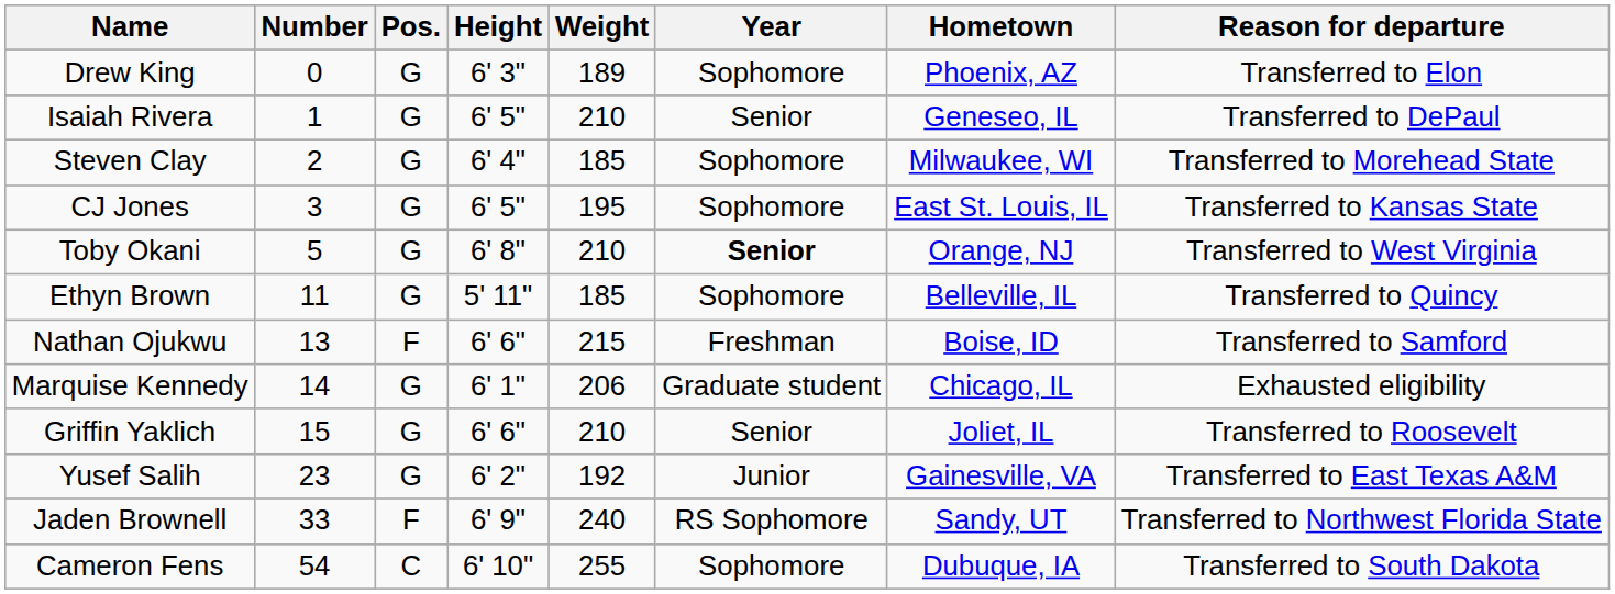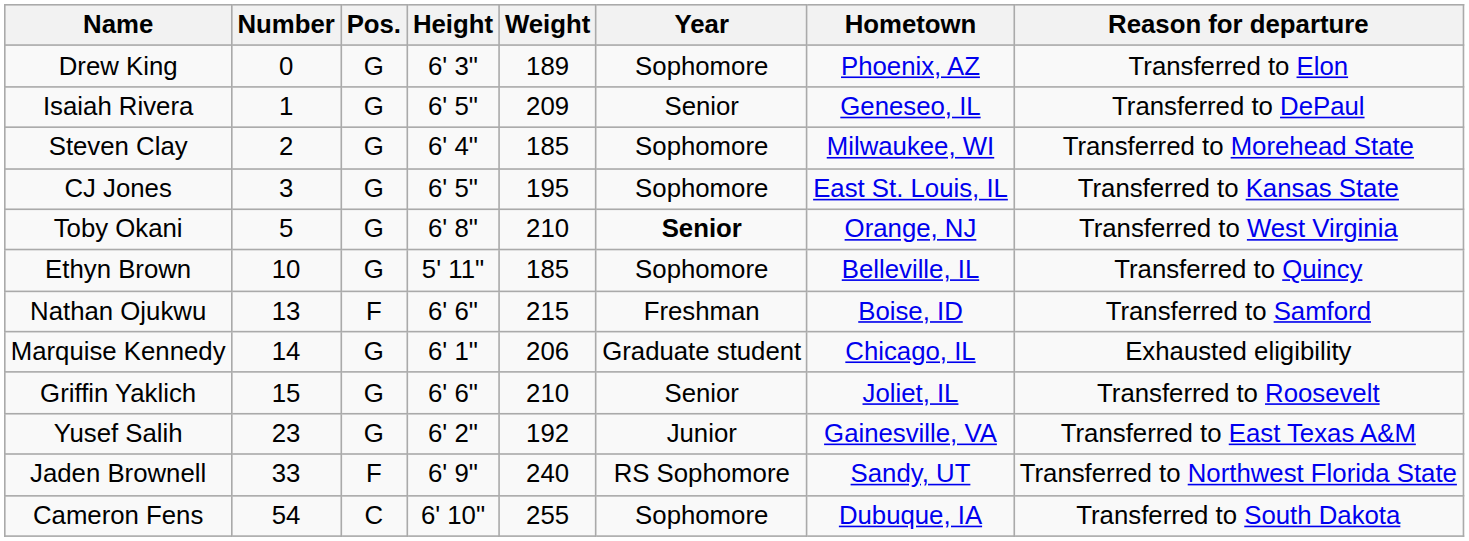Isaiah Rivera | Weight: 210 -> 209
Ethyn Brown | Number: 11 -> 10
